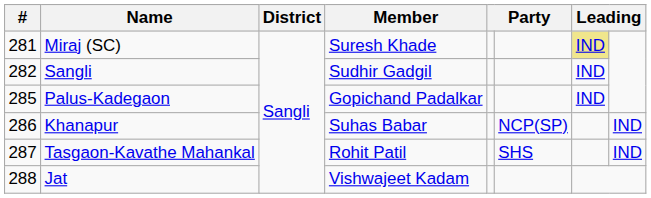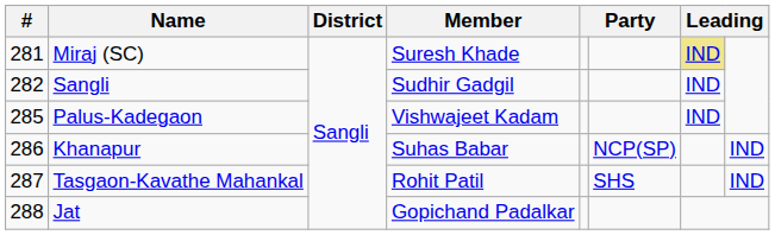Palus-Kadegaon | Member: Gopichand Padalkar -> Vishwajeet Kadam
Jat | Member: Vishwajeet Kadam -> Gopichand Padalkar
